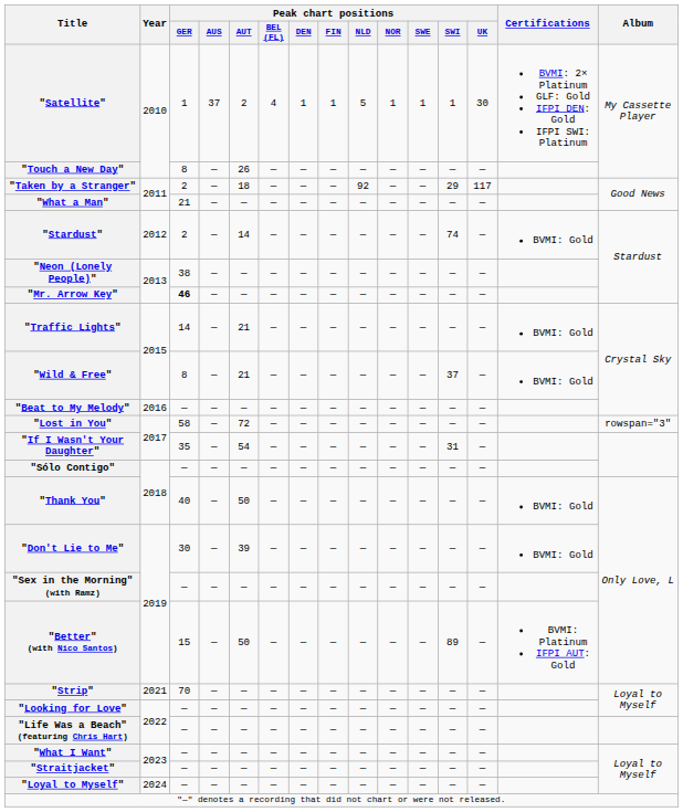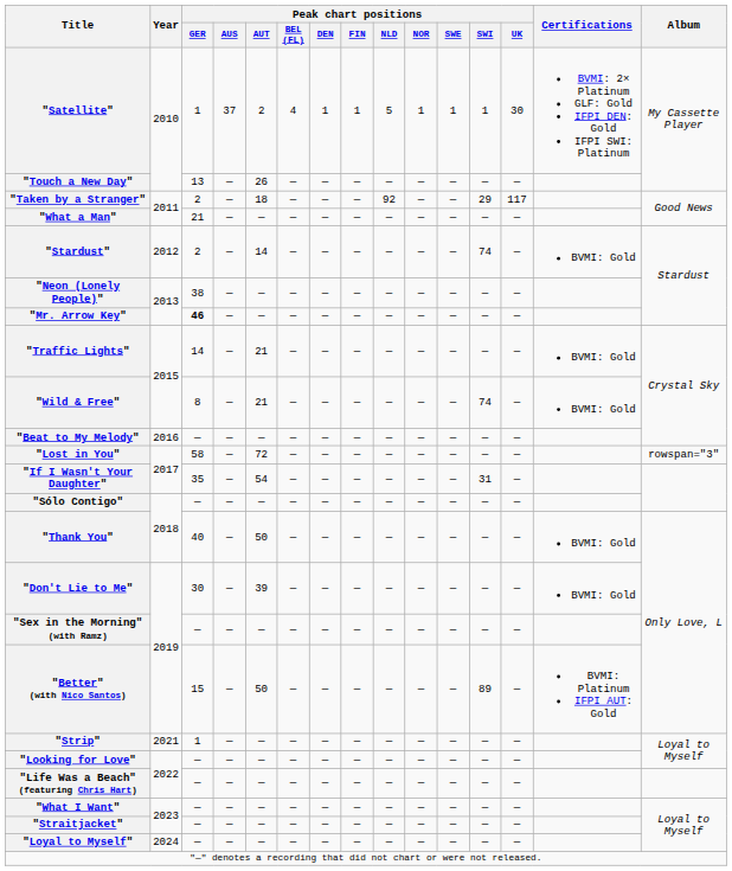"Touch a New Day" | Peak chart positions / GER: 8 -> 13
"Wild & Free" | Peak chart positions / SWI: 37 -> 74
"Strip" | Peak chart positions / GER: 70 -> 1
